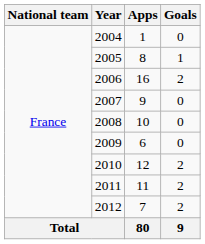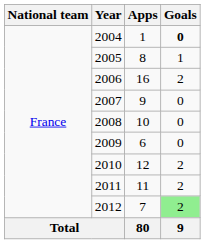2004 | Goals: normal -> bold
2012 | Goals: no background -> lightgreen background
